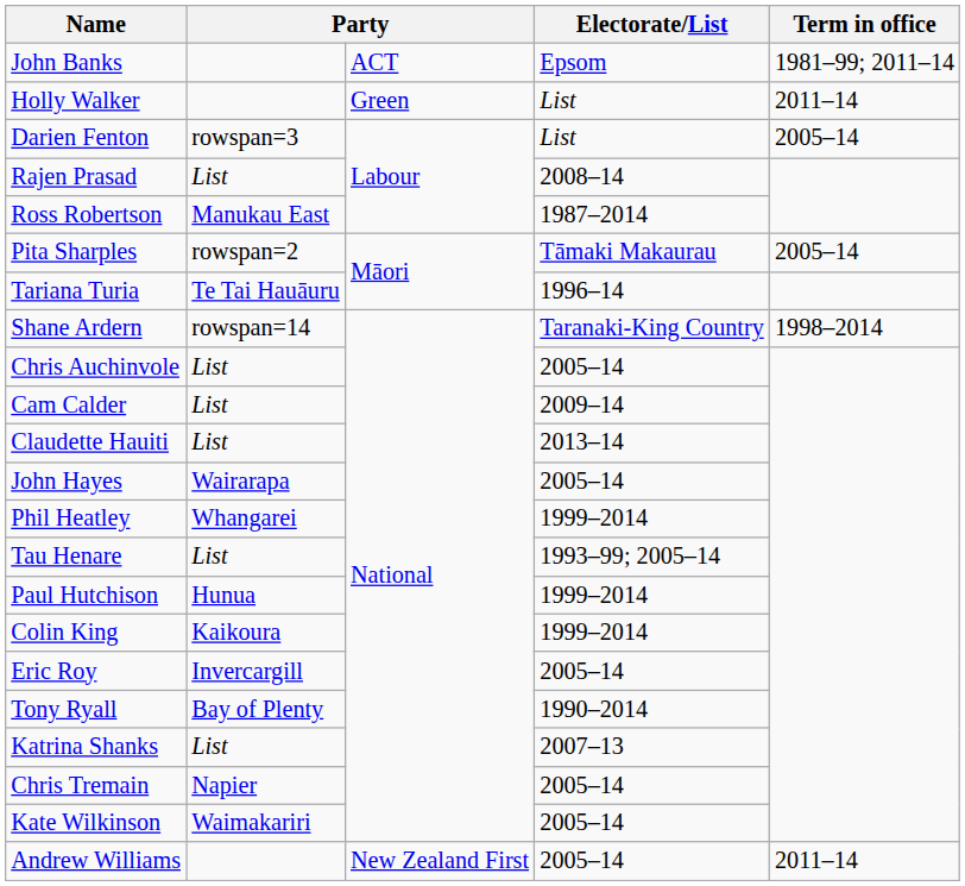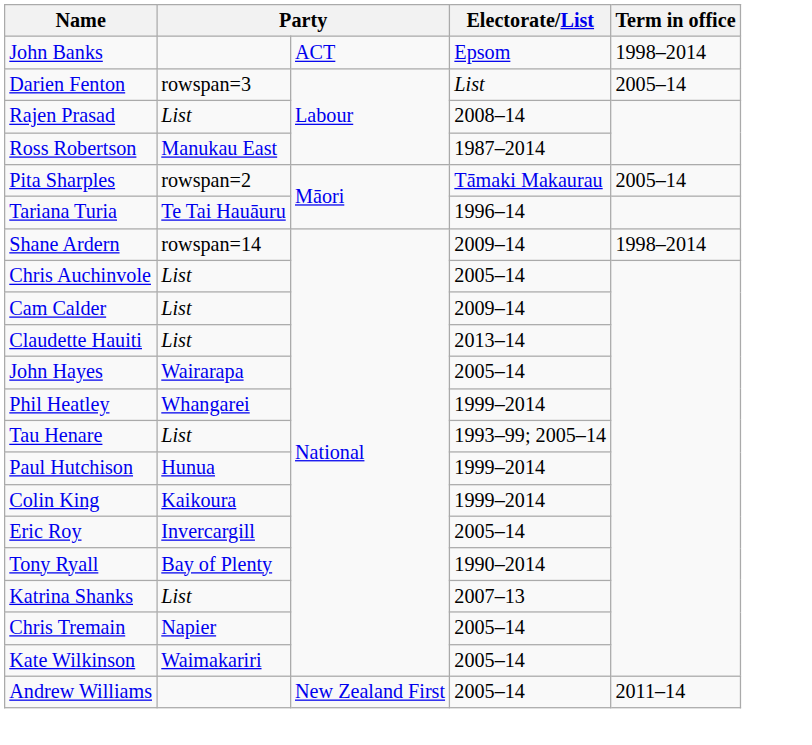John Banks | Term in office: 1981–99; 2011–14 -> 1998–2014
- row: Holly Walker | Green | List | 2011–14
Shane Ardern | Electorate/List: Taranaki-King Country -> 2009–14
